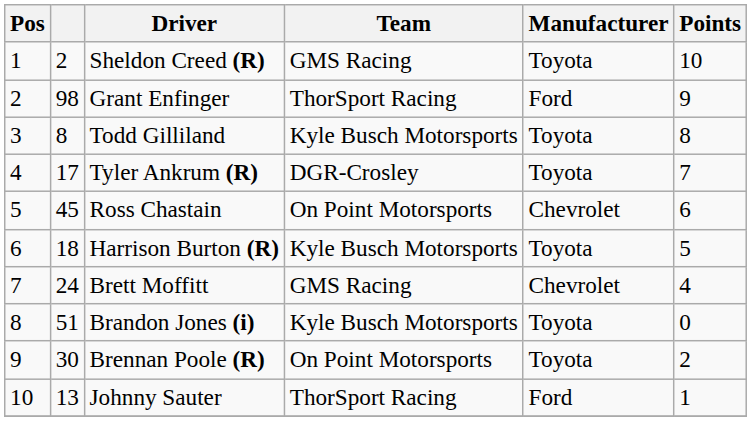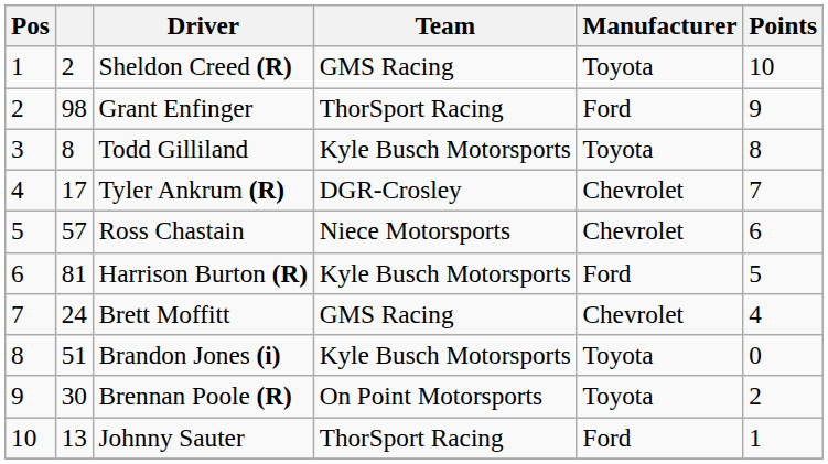Tyler Ankrum (R) | Manufacturer: Toyota -> Chevrolet
Ross Chastain | column 2: 45 -> 57
Ross Chastain | Team: On Point Motorsports -> Niece Motorsports
Harrison Burton (R) | column 2: 18 -> 81
Harrison Burton (R) | Manufacturer: Toyota -> Ford
